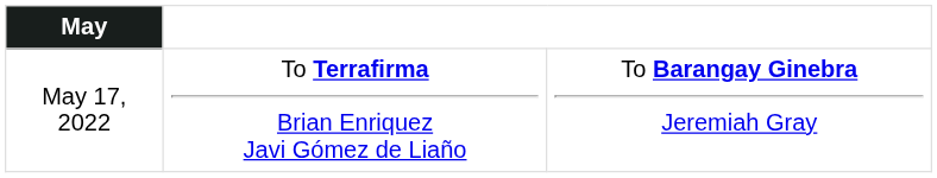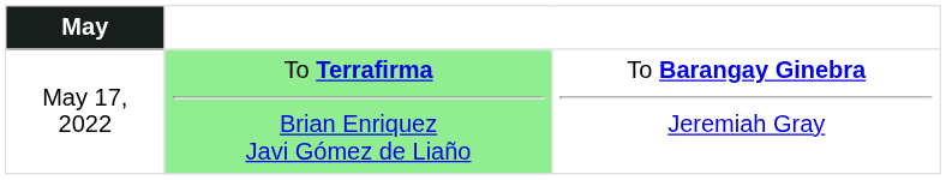May 17, 2022 | column 2: no background -> lightgreen background
